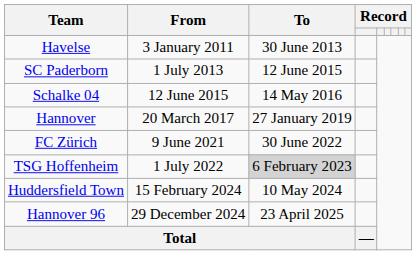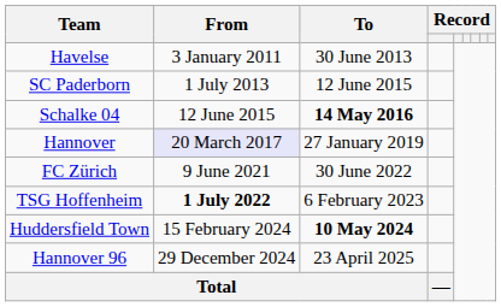Schalke 04 | To: normal -> bold
Hannover | From: no background -> lavender background
TSG Hoffenheim | From: normal -> bold
TSG Hoffenheim | To: lightgrey background -> no background
Huddersfield Town | To: normal -> bold
